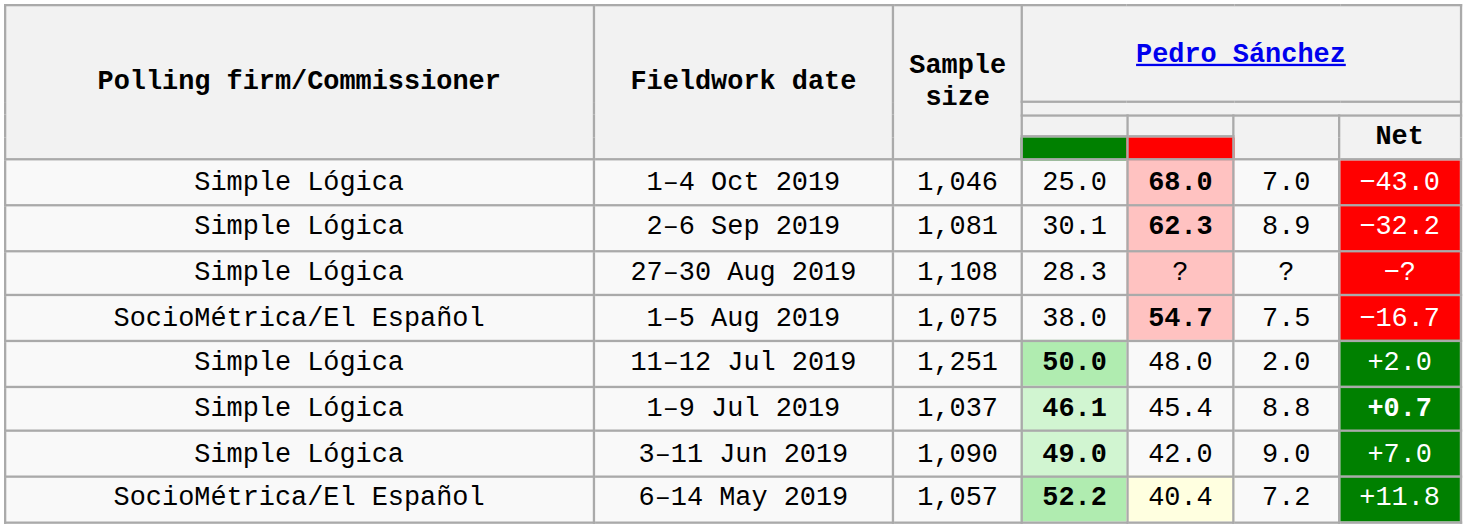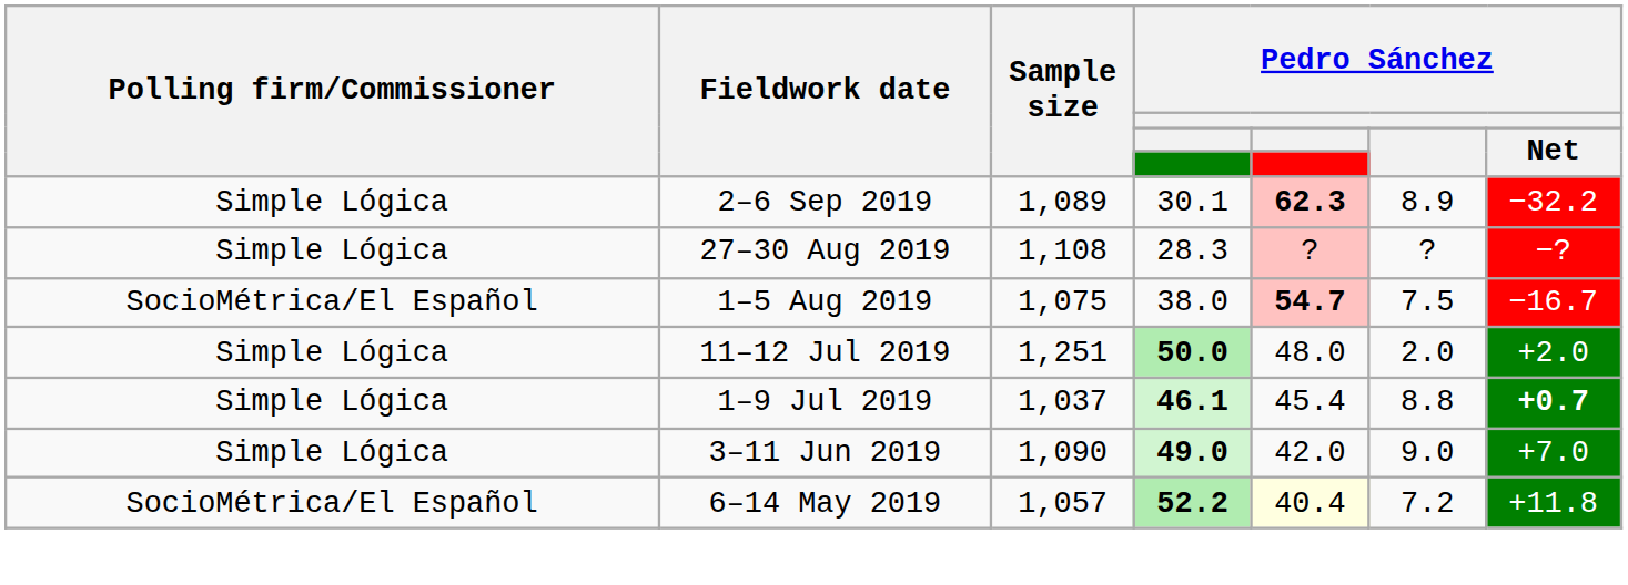- row: Simple Lógica | 1–4 Oct 2019 | 1,046 | 25.0 | 68.0 | 7.0 | −43.0
2–6 Sep 2019 | Sample size: 1,081 -> 1,089
